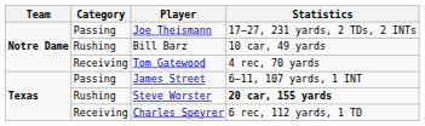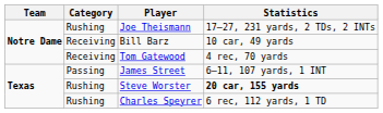Joe Theismann | Category: Passing -> Rushing
Bill Barz | Category: Rushing -> Receiving
Charles Speyrer | Category: Receiving -> Rushing
